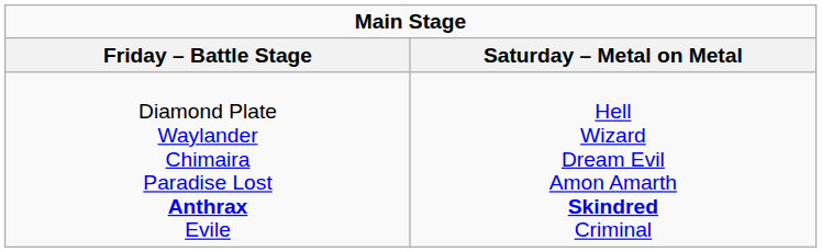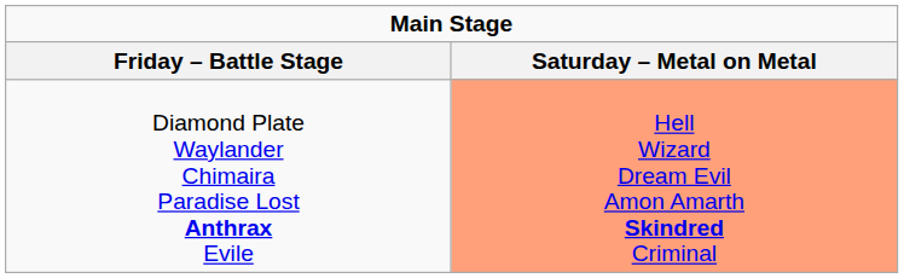Diamond Plate Waylander Chimaira Paradise Lost Anthrax Evile | Saturday – Metal on Metal: no background -> lightsalmon background
